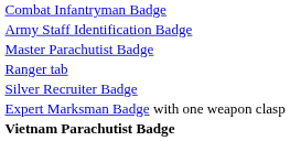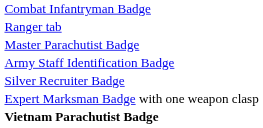row 2 | column 1: Army Staff Identification Badge -> Ranger tab
row 4 | column 1: Ranger tab -> Army Staff Identification Badge
